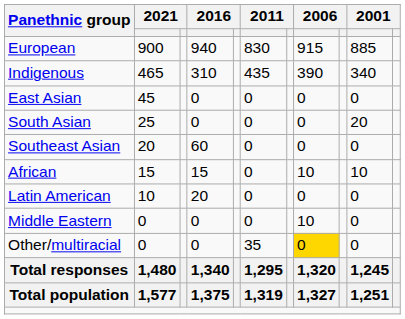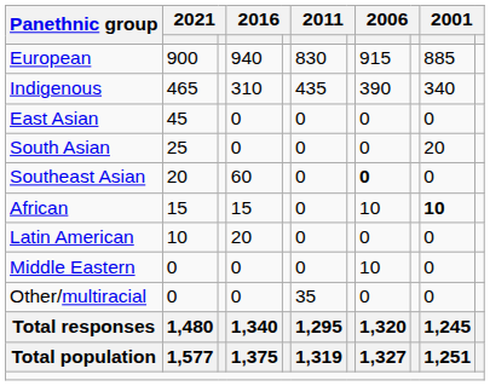Southeast Asian | column 8: normal -> bold
African | column 10: normal -> bold
Other/multiracial | column 8: gold background -> no background
